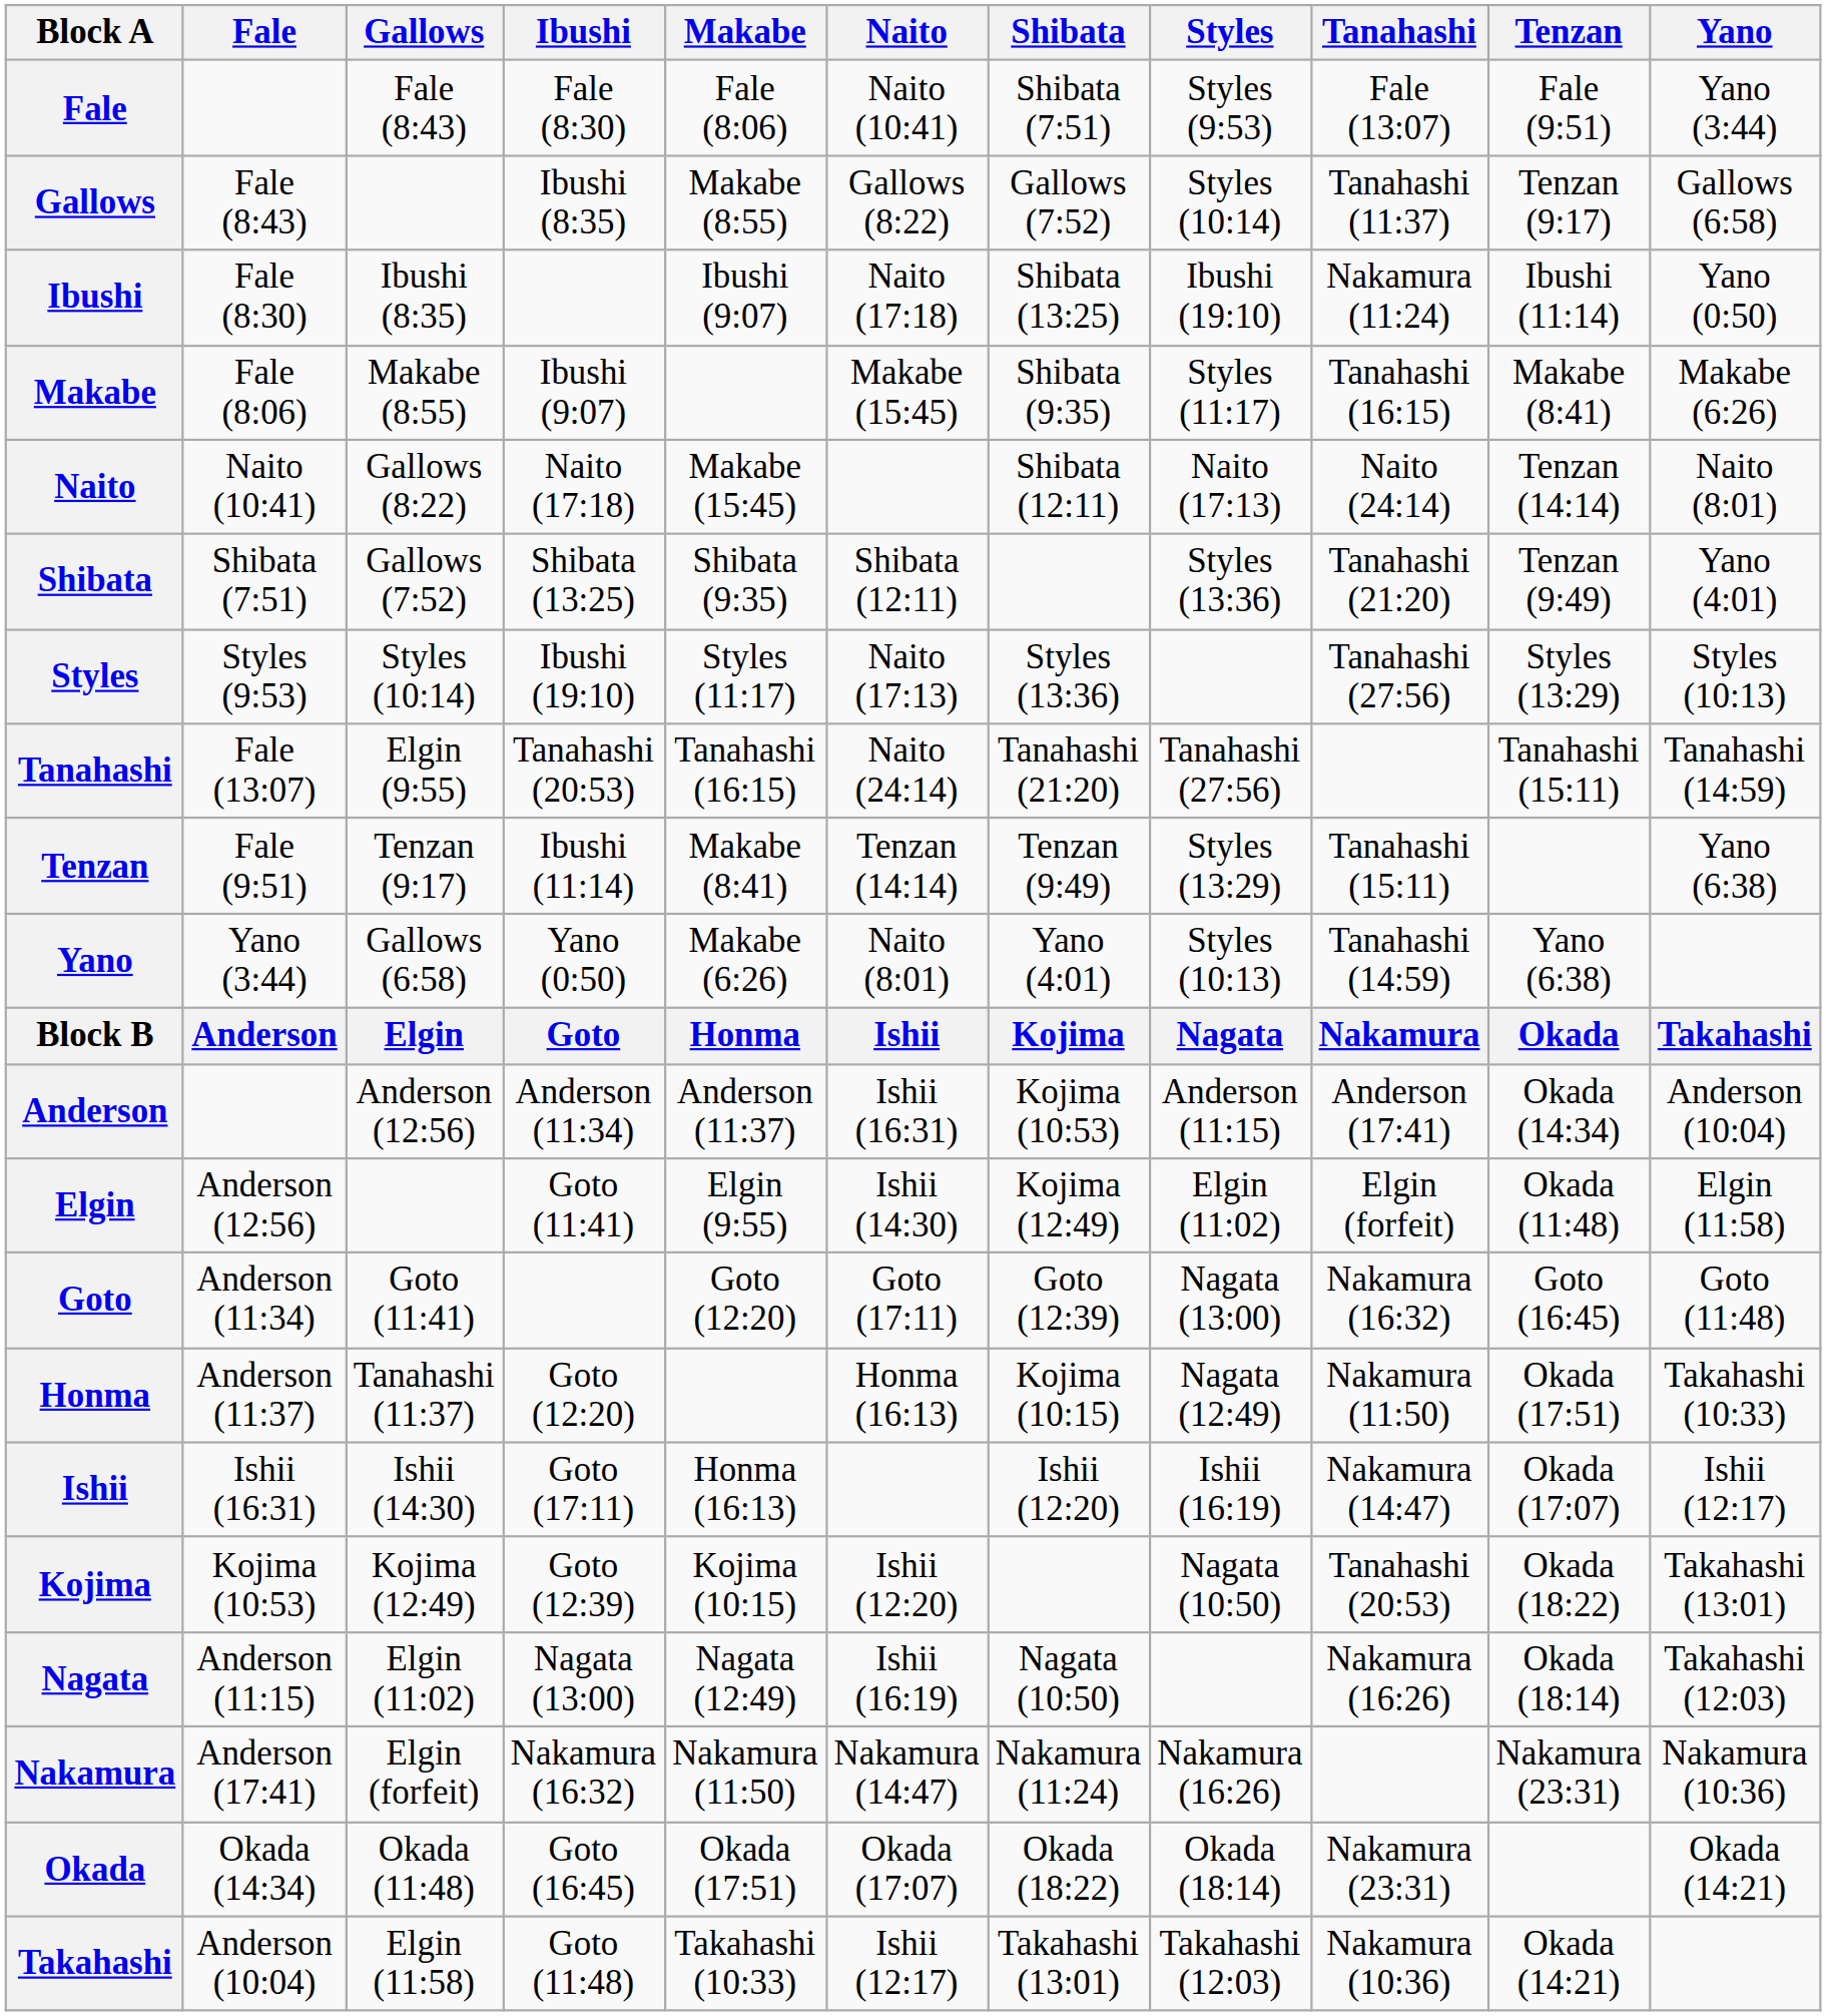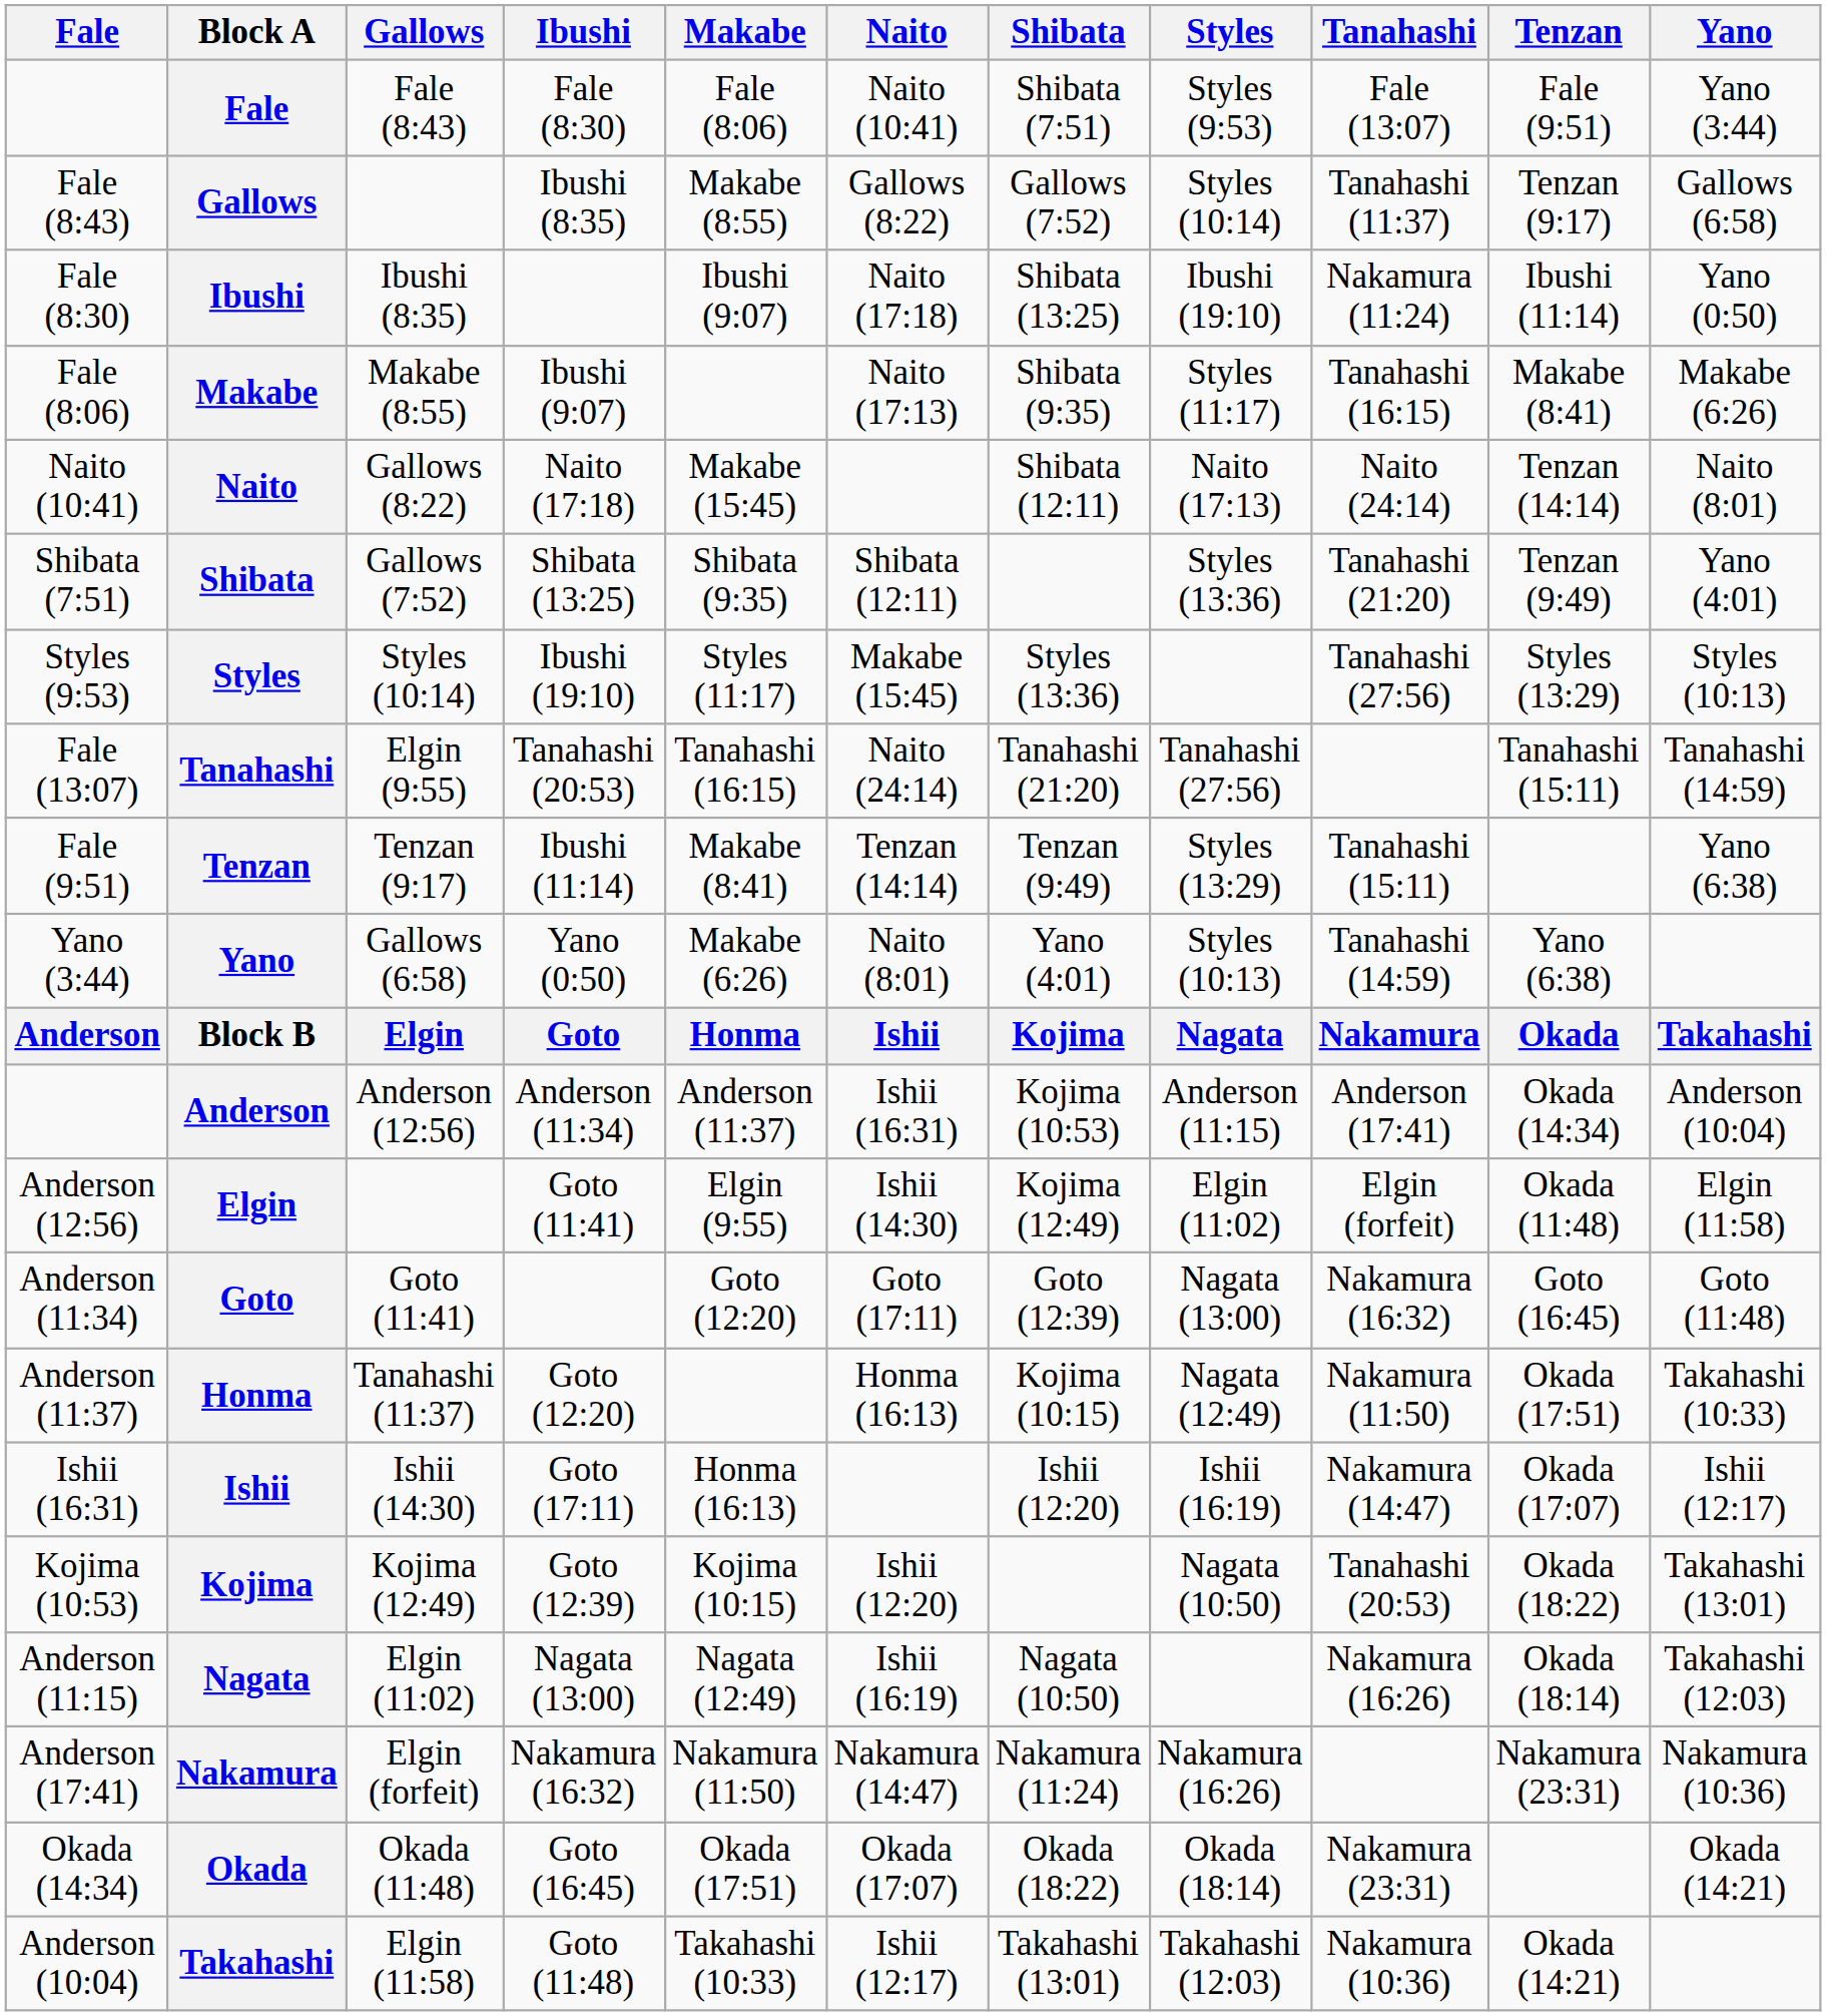columns swapped: Block A <-> Fale
row 5 | Naito: Makabe (15:45) -> Naito (17:13)
row 8 | Naito: Naito (17:13) -> Makabe (15:45)
